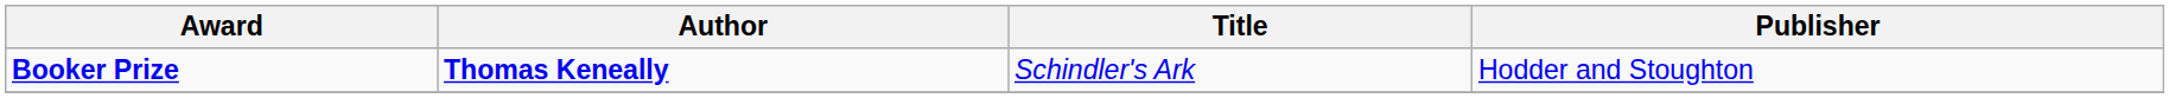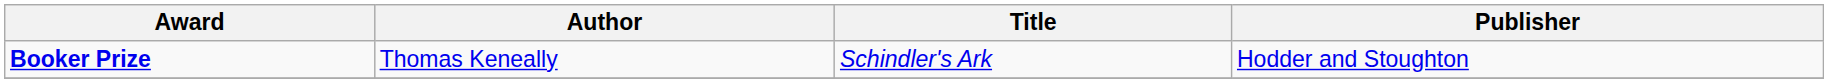Booker Prize | Author: bold -> normal
